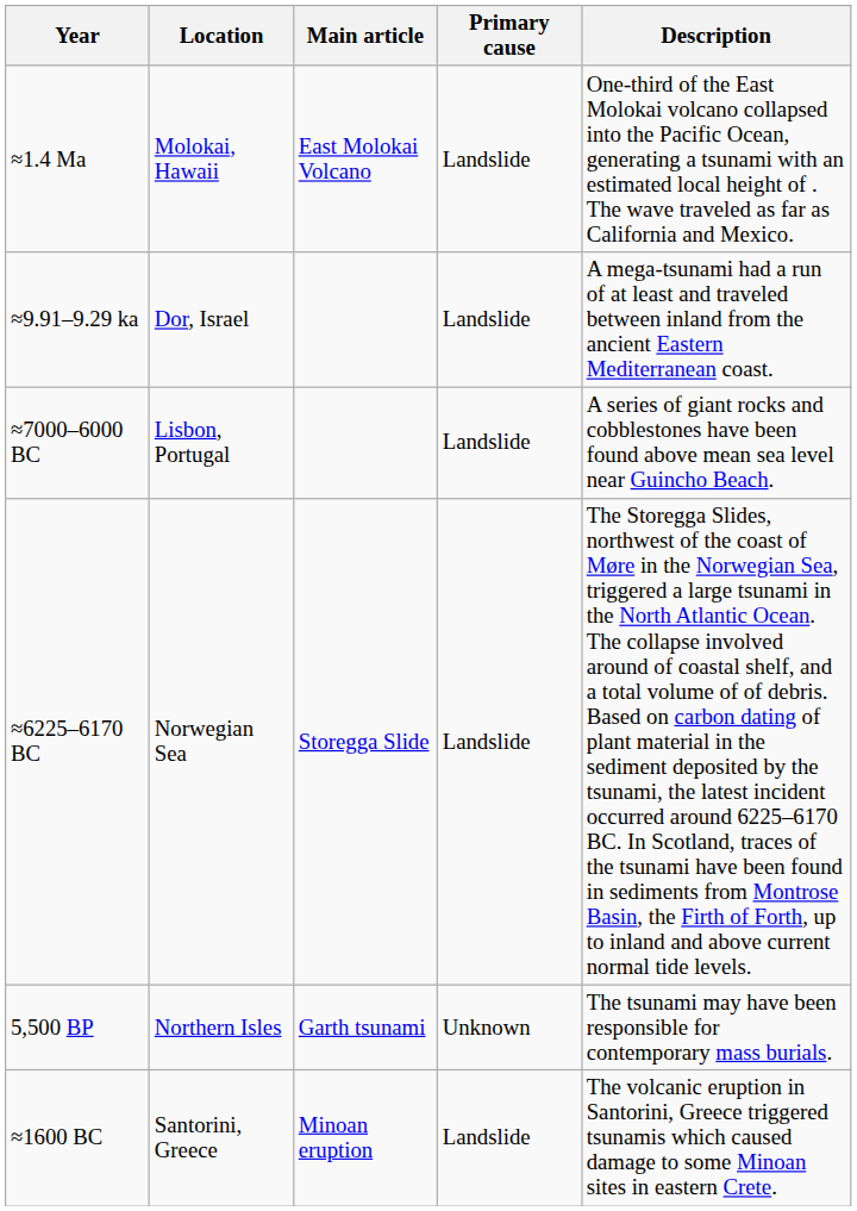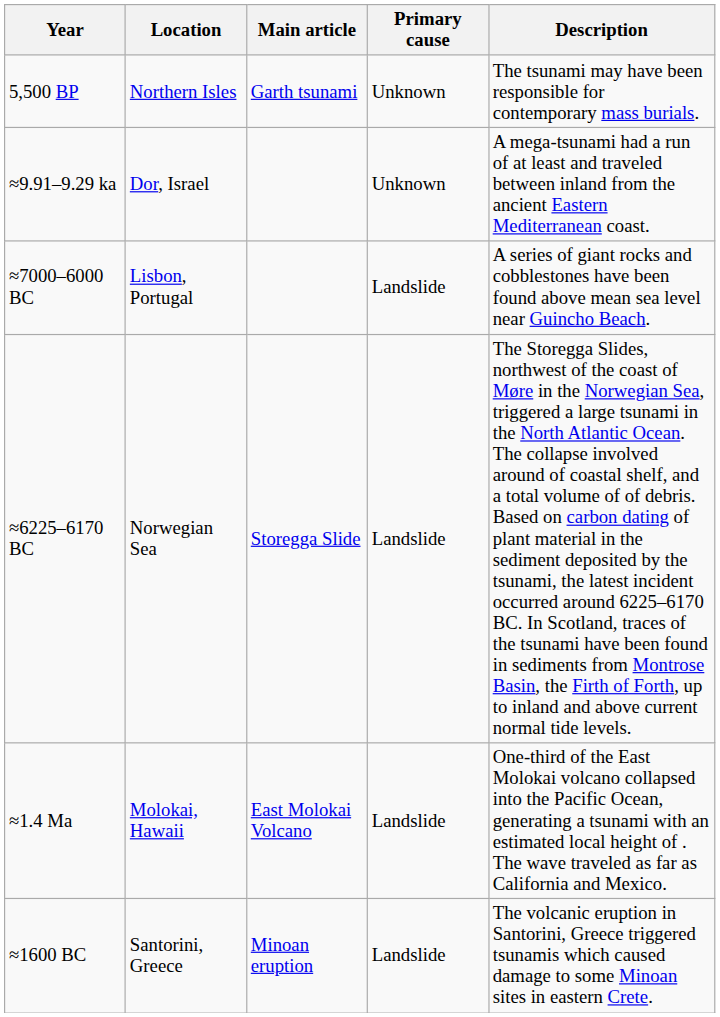rows swapped: ≈1.4 Ma <-> 5,500 BP
≈9.91–9.29 ka | Primary cause: Landslide -> Unknown
